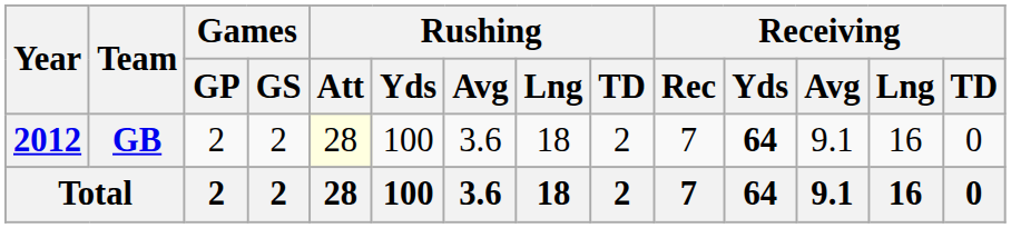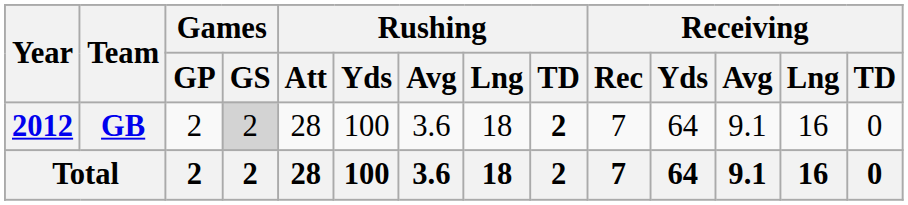GB | Games / GS: no background -> lightgrey background
GB | Rushing / Att: lightyellow background -> no background
GB | Rushing / TD: normal -> bold
GB | Receiving / Yds: bold -> normal
